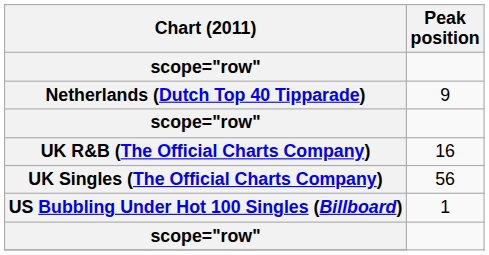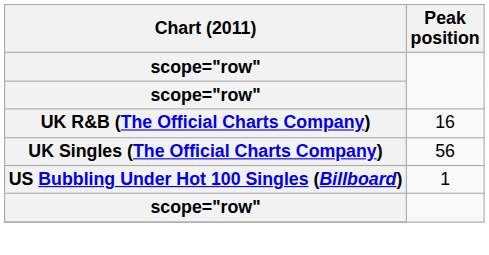- row: Netherlands (Dutch Top 40 Tipparade) | 9
